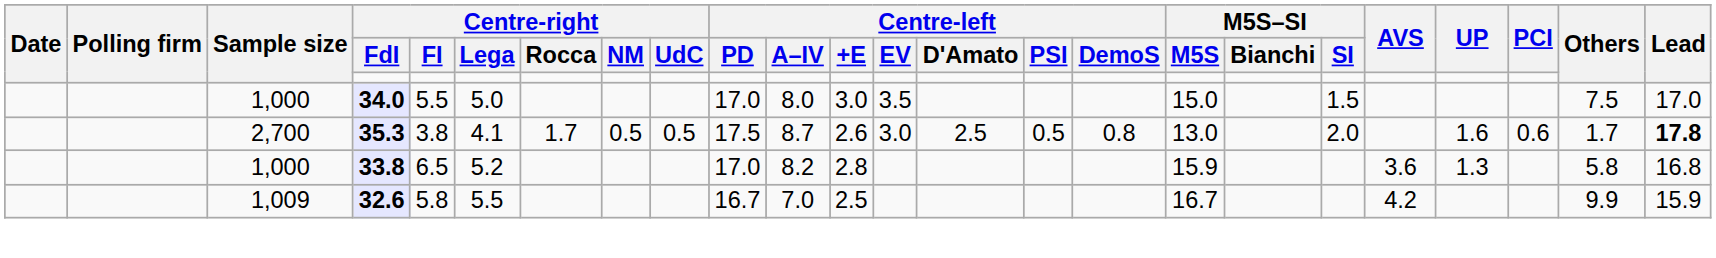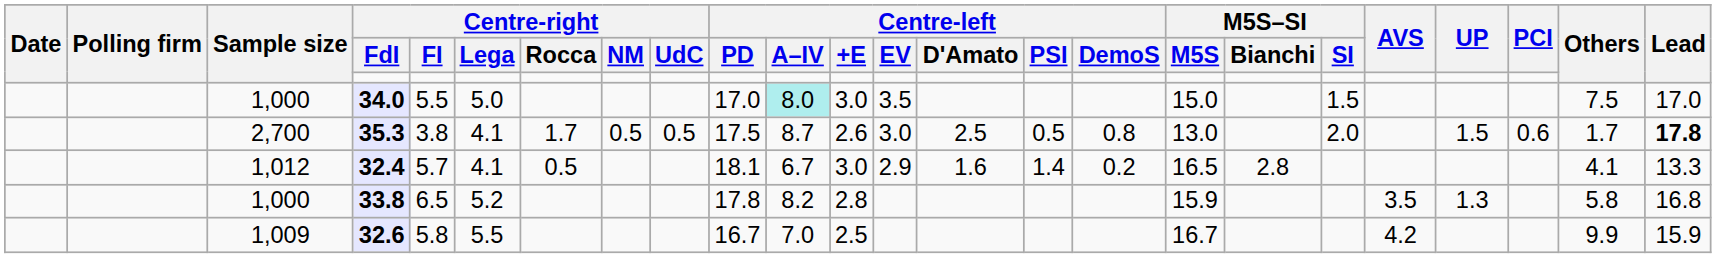34.0 | Centre-left / A–IV: no background -> paleturquoise background
35.3 | UP: 1.6 -> 1.5
+ row: 1,012 | 32.4 | 5.7 | 4.1 | 0.5 | 18.1 | 6.7 | 3.0 | 2.9 | 1.6 | 1.4 | 0.2 | 16.5 | 2.8 | 4.1 | 13.3
33.8 | Centre-left / PD: 17.0 -> 17.8
33.8 | AVS: 3.6 -> 3.5
